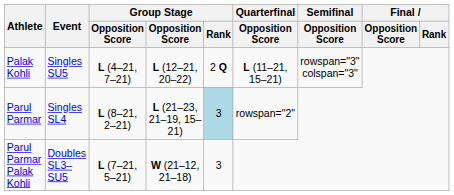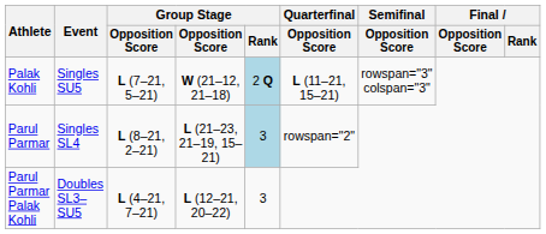Palak Kohli | column 3: L (4–21, 7–21) -> L (7–21, 5–21)
Palak Kohli | column 4: L (12–21, 20–22) -> W (21–12, 21–18)
Palak Kohli | Group Stage / Rank: no background -> lightblue background
Parul Parmar Palak Kohli | column 3: L (7–21, 5–21) -> L (4–21, 7–21)
Parul Parmar Palak Kohli | column 4: W (21–12, 21–18) -> L (12–21, 20–22)
